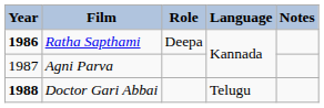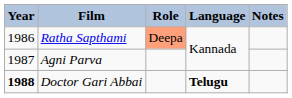Ratha Sapthami | Year: bold -> normal
Ratha Sapthami | Role: no background -> lightsalmon background
Doctor Gari Abbai | Language: normal -> bold
